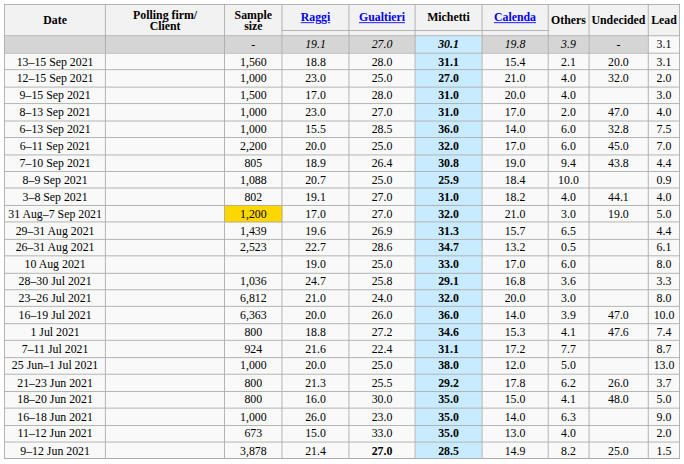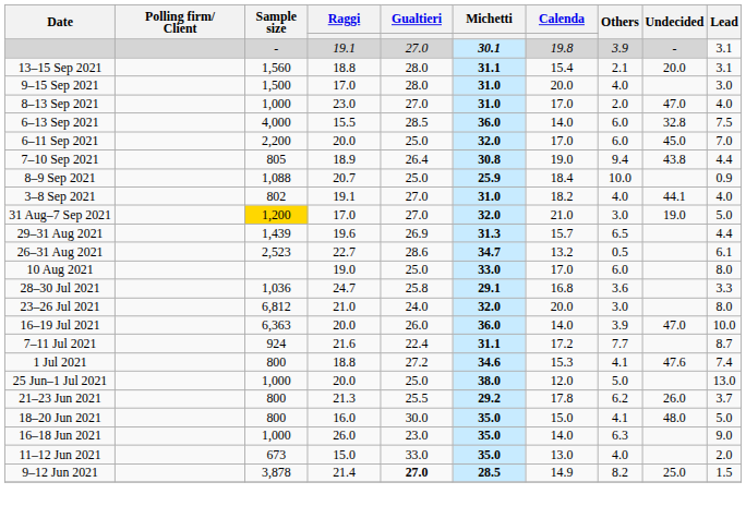- row: 12–15 Sep 2021 | 1,000 | 23.0 | 25.0 | 27.0 | 21.0 | 4.0 | 32.0 | 2.0
6–13 Sep 2021 | Sample size: 1,000 -> 4,000
rows swapped: 7–11 Jul 2021 <-> 1 Jul 2021
